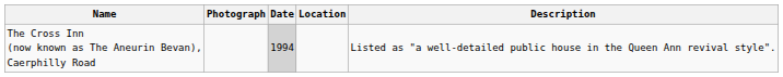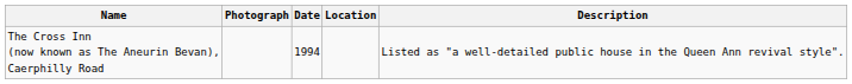row 2 | Date: lightgrey background -> no background
